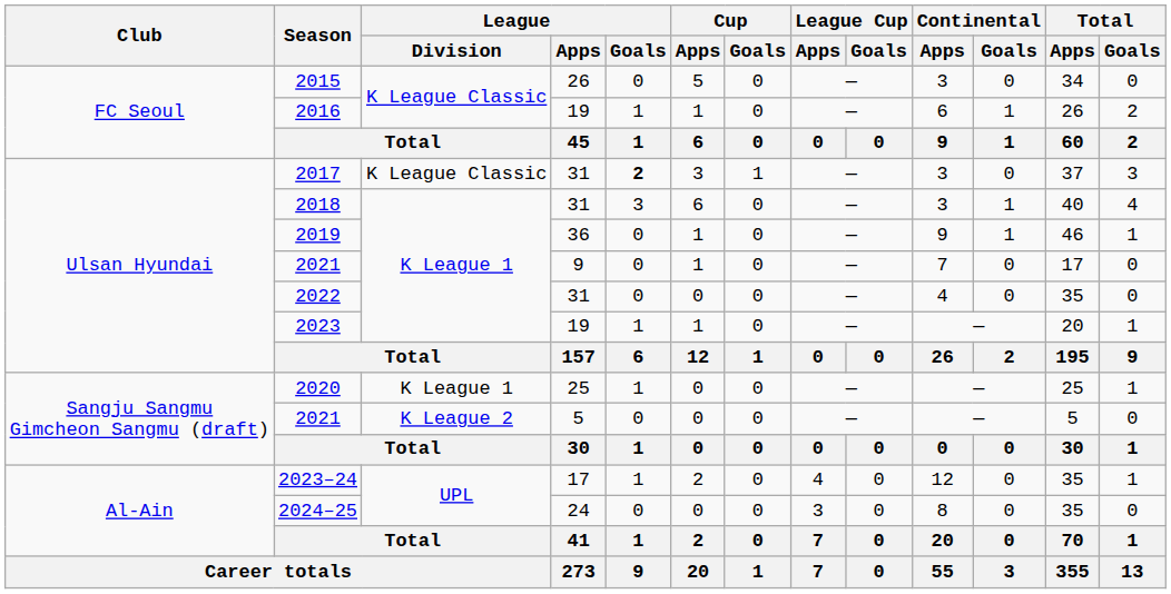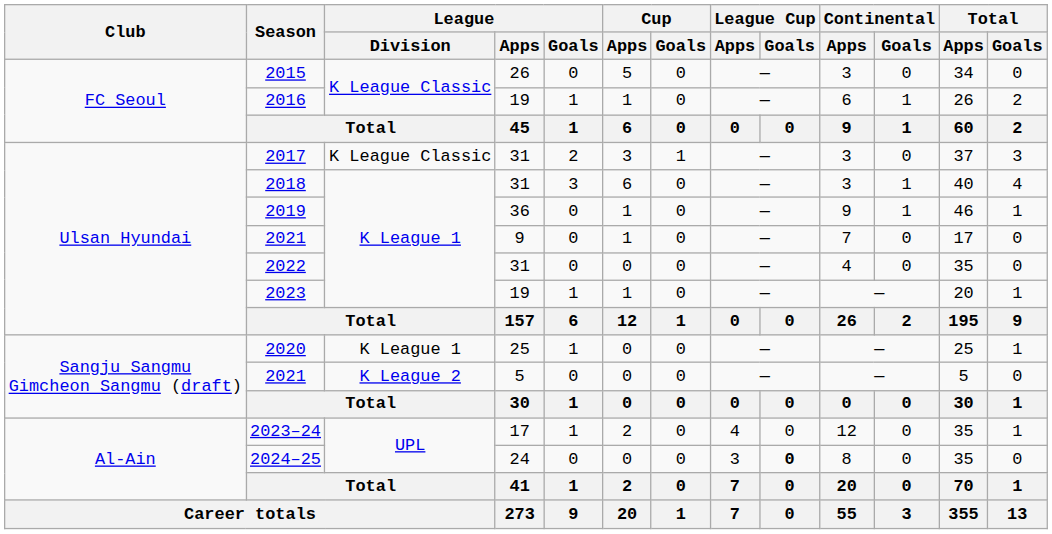2017 | League / Goals: bold -> normal
2024–25 | League Cup / Goals: normal -> bold
